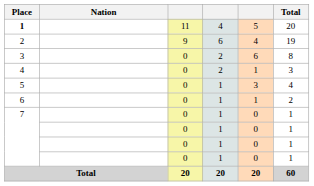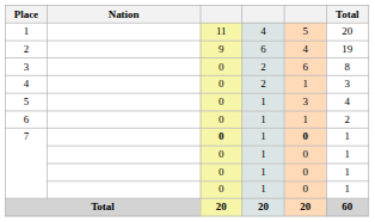row 2 | Place: bold -> normal
row 8 | column 3: normal -> bold
row 8 | column 5: normal -> bold
